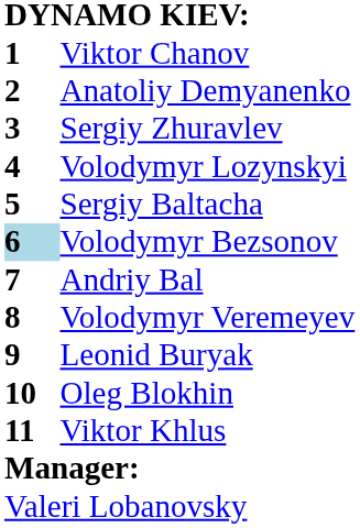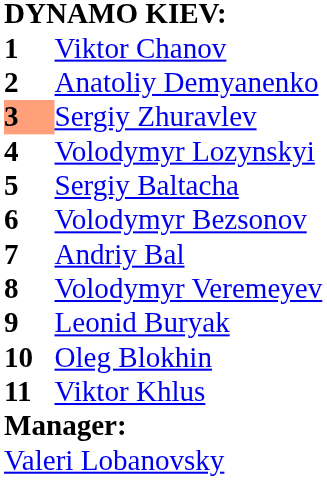Sergiy Zhuravlev | column 1: no background -> lightsalmon background
Volodymyr Bezsonov | column 1: lightblue background -> no background
